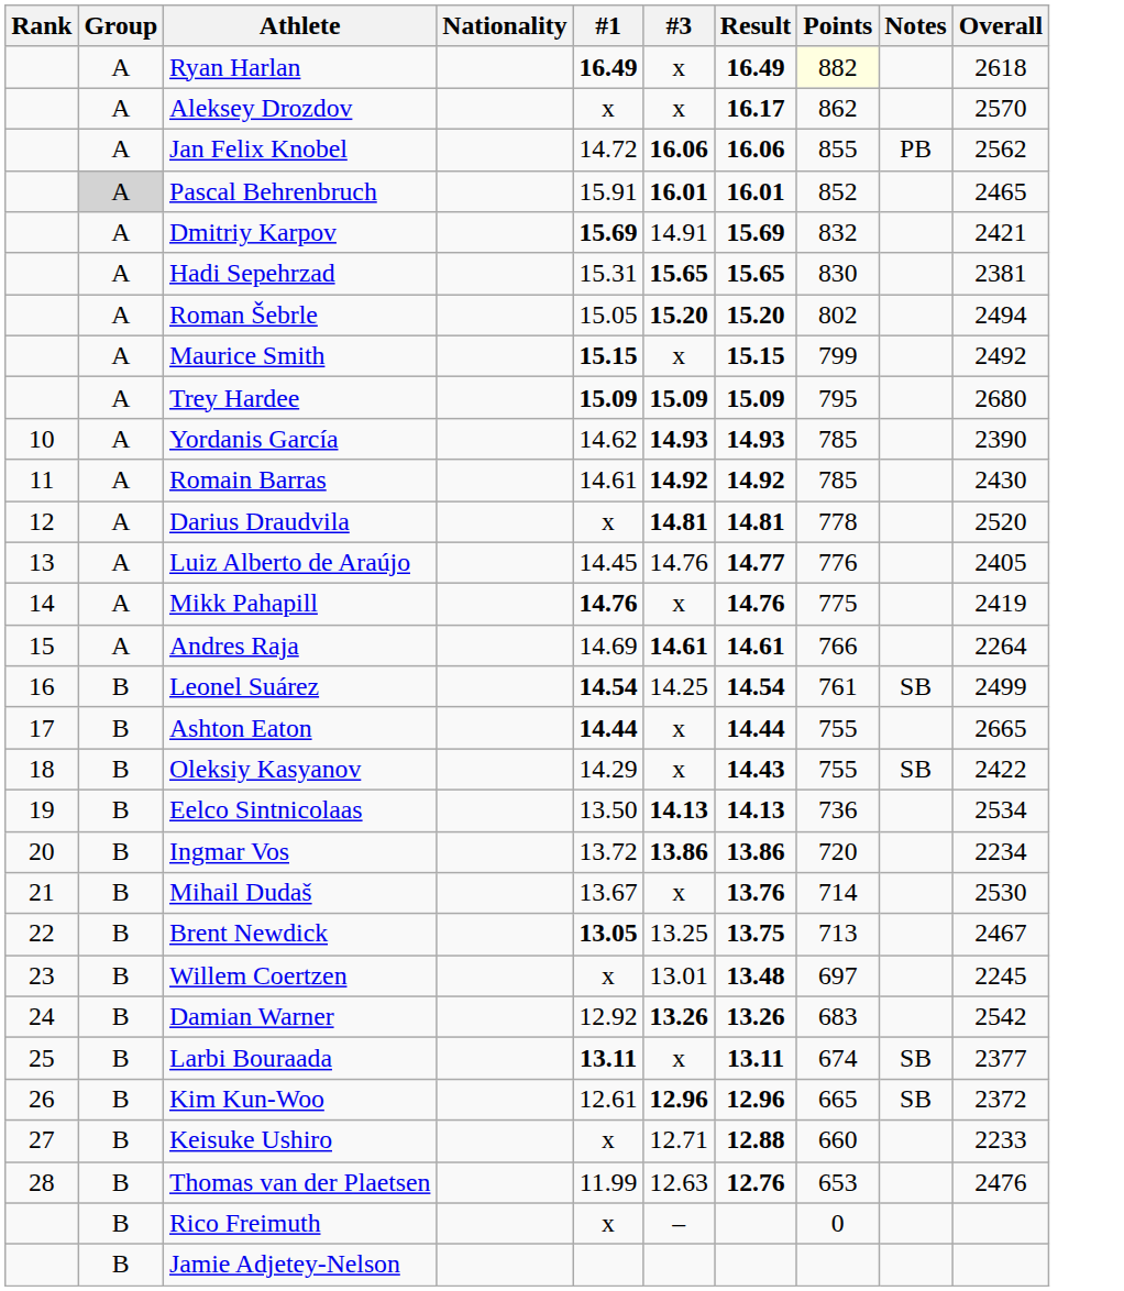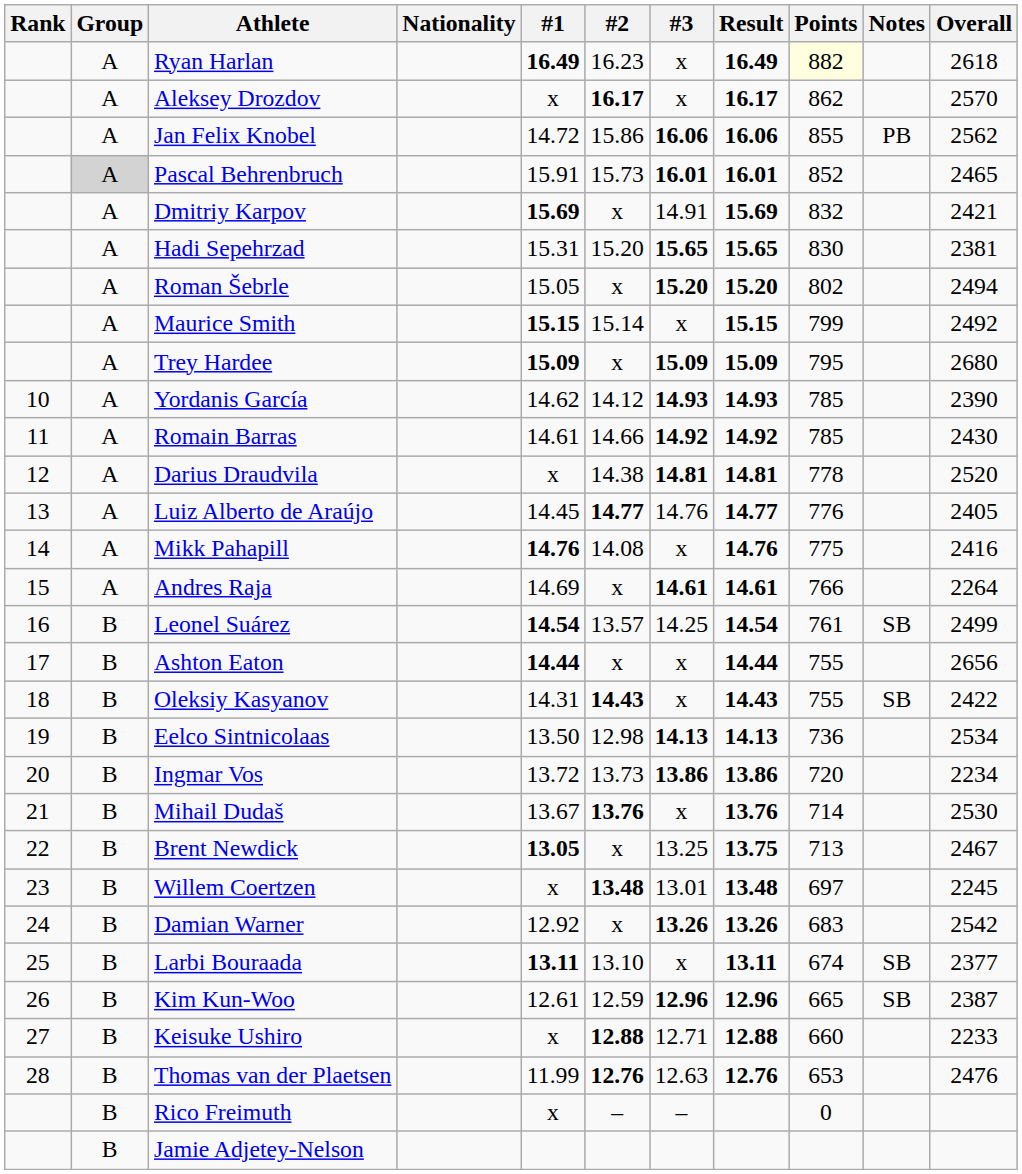+ column: #2 | 16.23 | 16.17 | 15.86 | 15.73 | x | 15.20 | x | 15.14 | x | 14.12 | 14.66 | 14.38 | 14.77 | 14.08 | x | 13.57 | x | 14.43 | 12.98 | 13.73 | 13.76 | x | 13.48 | x | 13.10 | 12.59 | 12.88 | 12.76 | –
Mikk Pahapill | Overall: 2419 -> 2416
Ashton Eaton | Overall: 2665 -> 2656
Oleksiy Kasyanov | #1: 14.29 -> 14.31
Kim Kun-Woo | Overall: 2372 -> 2387
